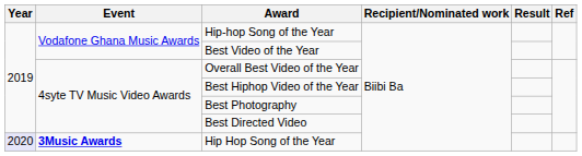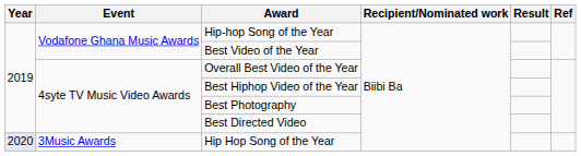Hip Hop Song of the Year | Event: bold -> normal
